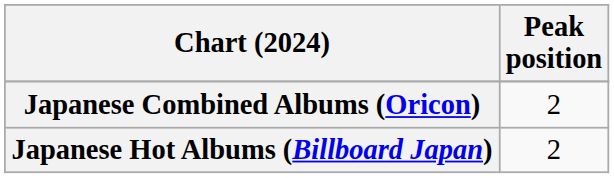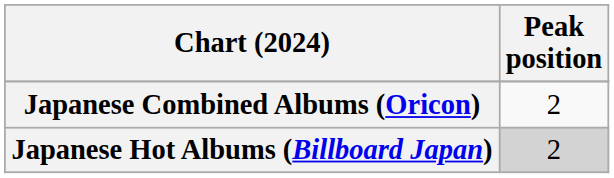Japanese Hot Albums (Billboard Japan) | Peak position: no background -> lightgrey background
